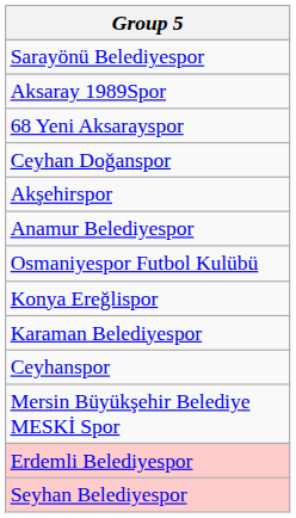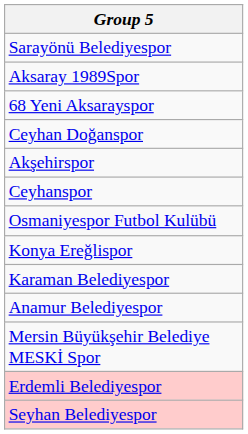row 7 | column 1: Anamur Belediyespor -> Ceyhanspor
row 11 | column 1: Ceyhanspor -> Anamur Belediyespor
